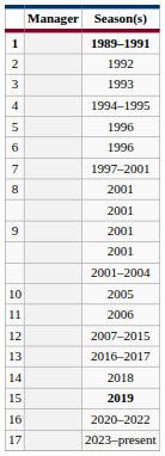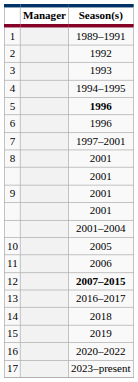1 | column 1: bold -> normal
1 | Season(s): bold -> normal
5 | Season(s): normal -> bold
12 | Season(s): normal -> bold
15 | Season(s): bold -> normal
